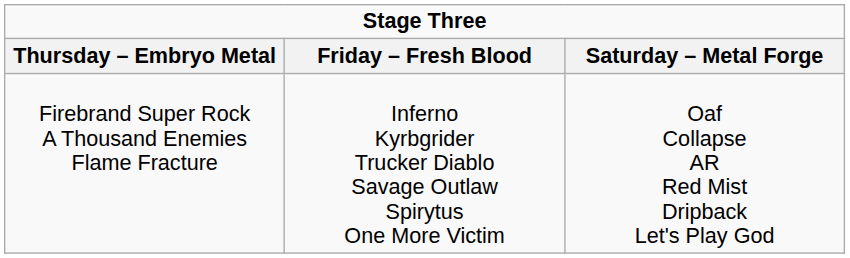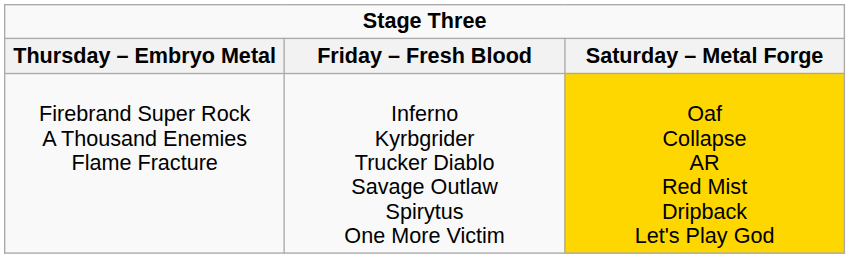Firebrand Super Rock A Thousand Enemies Flame Fracture | Saturday – Metal Forge: no background -> gold background
